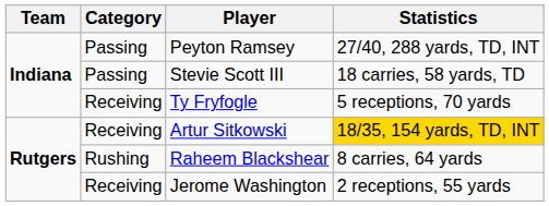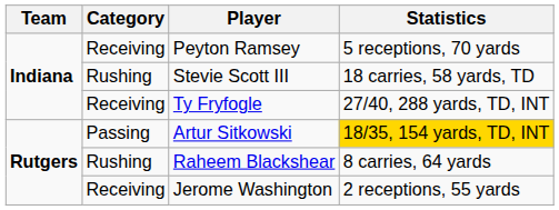Peyton Ramsey | Category: Passing -> Receiving
Peyton Ramsey | Statistics: 27/40, 288 yards, TD, INT -> 5 receptions, 70 yards
Stevie Scott III | Category: Passing -> Rushing
Ty Fryfogle | Statistics: 5 receptions, 70 yards -> 27/40, 288 yards, TD, INT
Artur Sitkowski | Category: Receiving -> Passing
